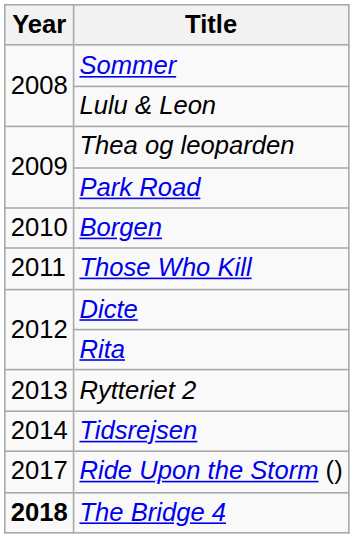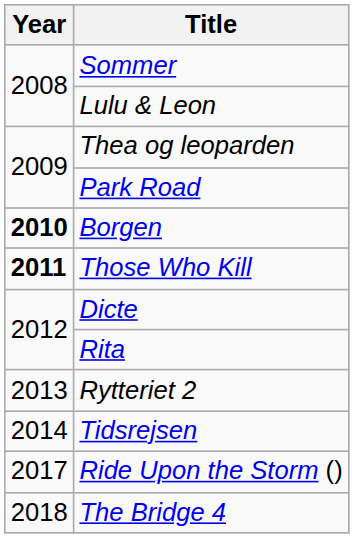Borgen | Year: normal -> bold
Those Who Kill | Year: normal -> bold
The Bridge 4 | Year: bold -> normal
